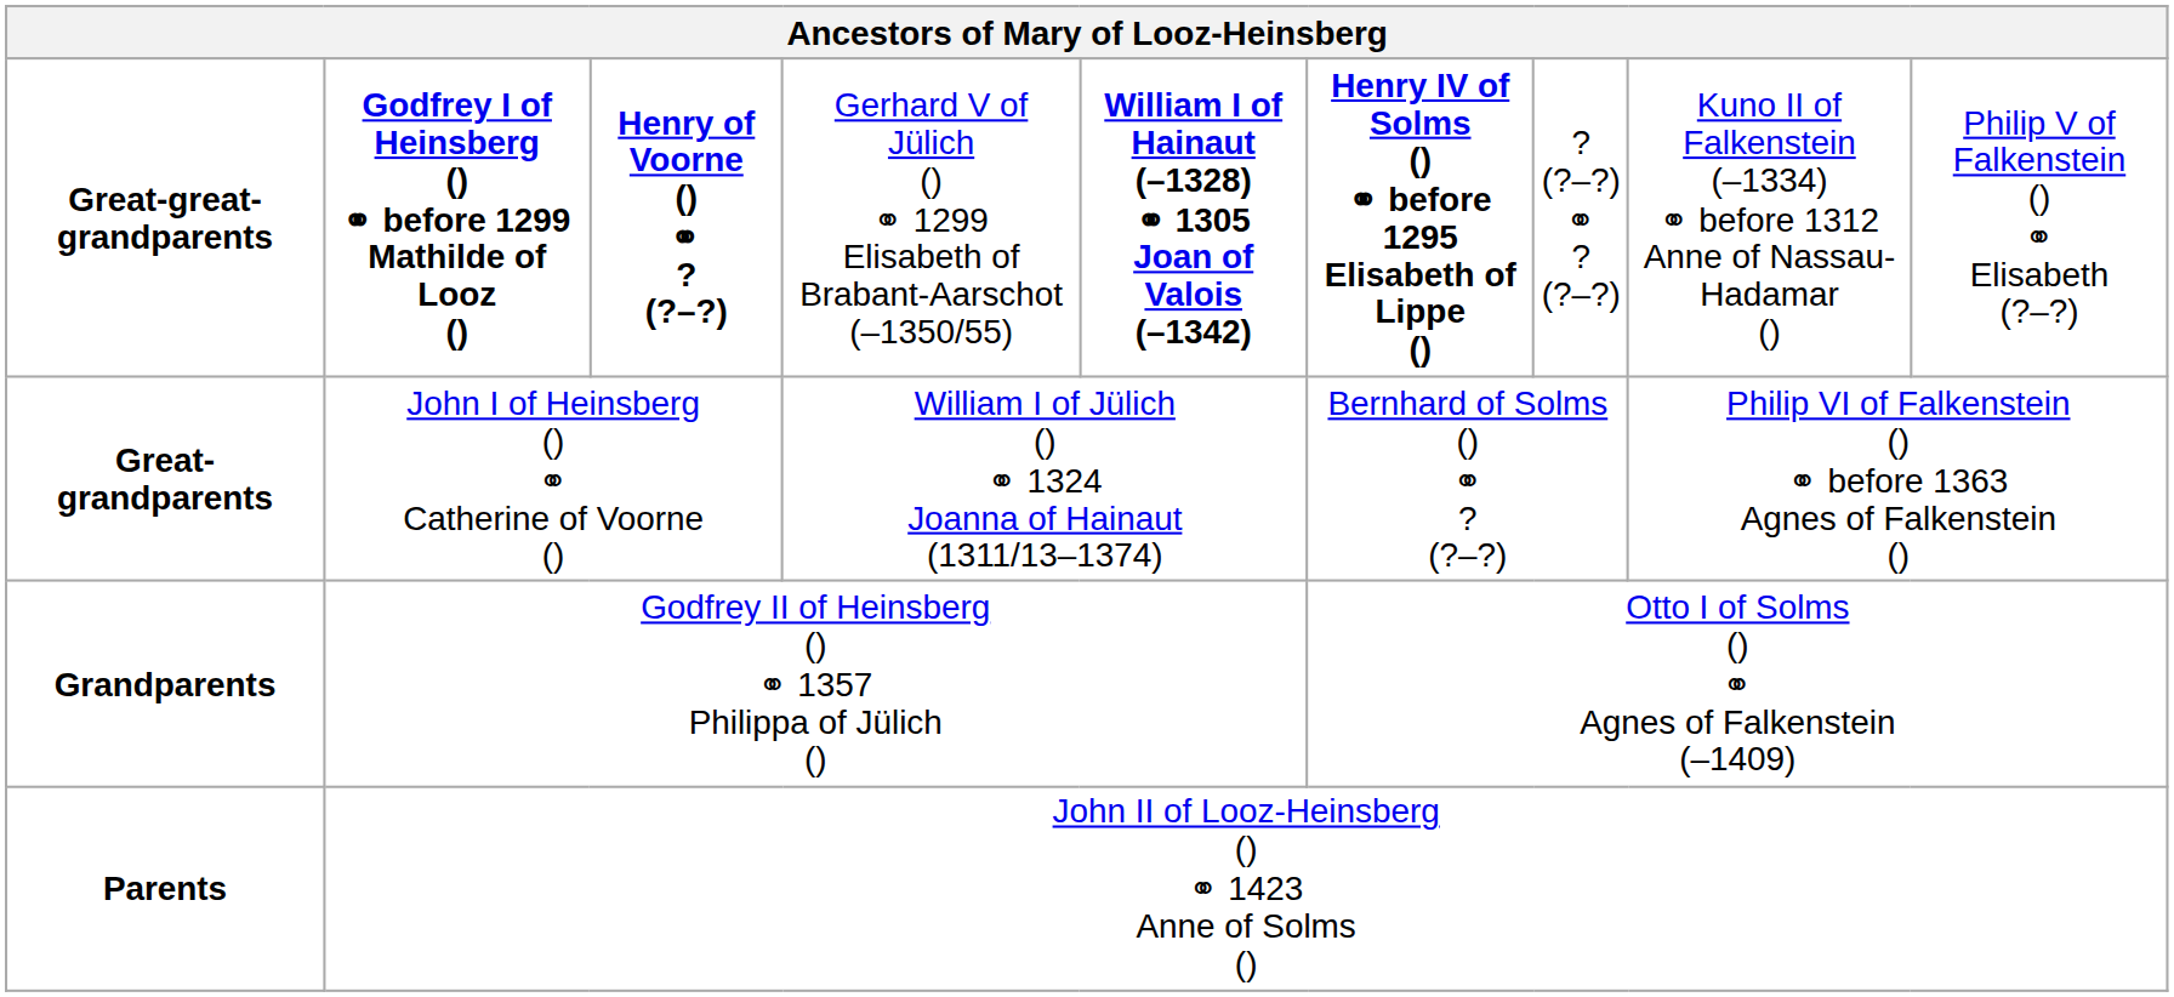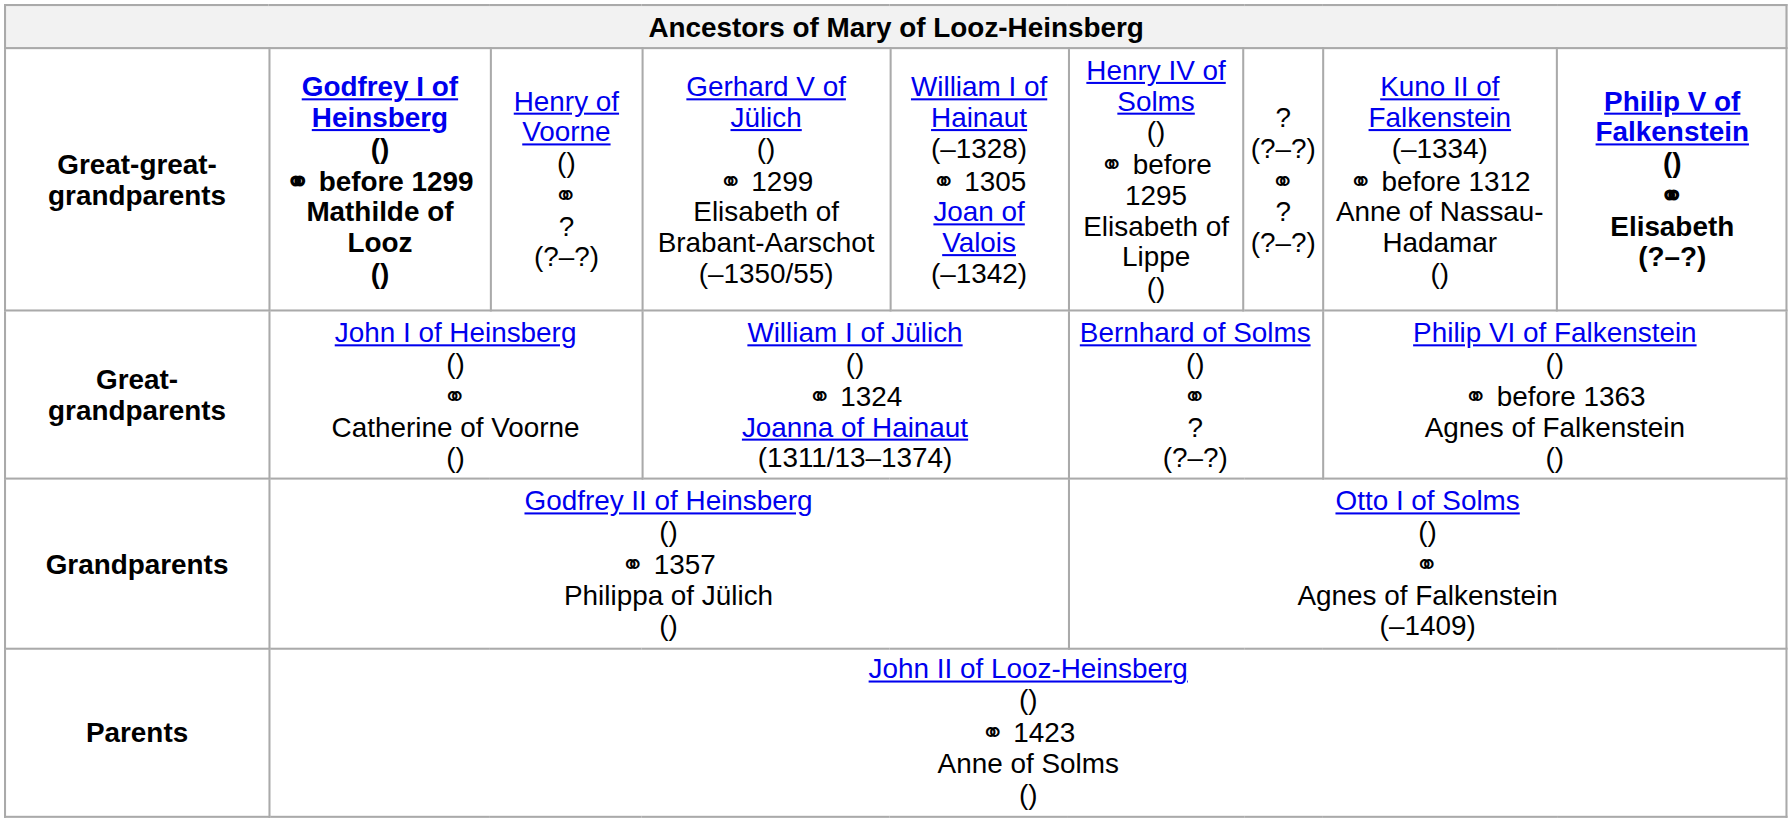Great-great-grandparents | column 3: bold -> normal
Great-great-grandparents | column 5: bold -> normal
Great-great-grandparents | column 6: bold -> normal
Great-great-grandparents | column 9: normal -> bold
